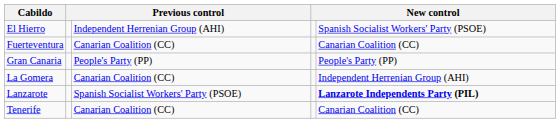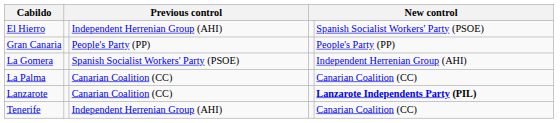- row: Fuerteventura | Canarian Coalition (CC) | Canarian Coalition (CC)
La Gomera | column 3: Canarian Coalition (CC) -> Spanish Socialist Workers' Party (PSOE)
+ row: La Palma | Canarian Coalition (CC) | Canarian Coalition (CC)
Lanzarote | column 3: Spanish Socialist Workers' Party (PSOE) -> Canarian Coalition (CC)
Tenerife | column 3: Canarian Coalition (CC) -> Independent Herrenian Group (AHI)
